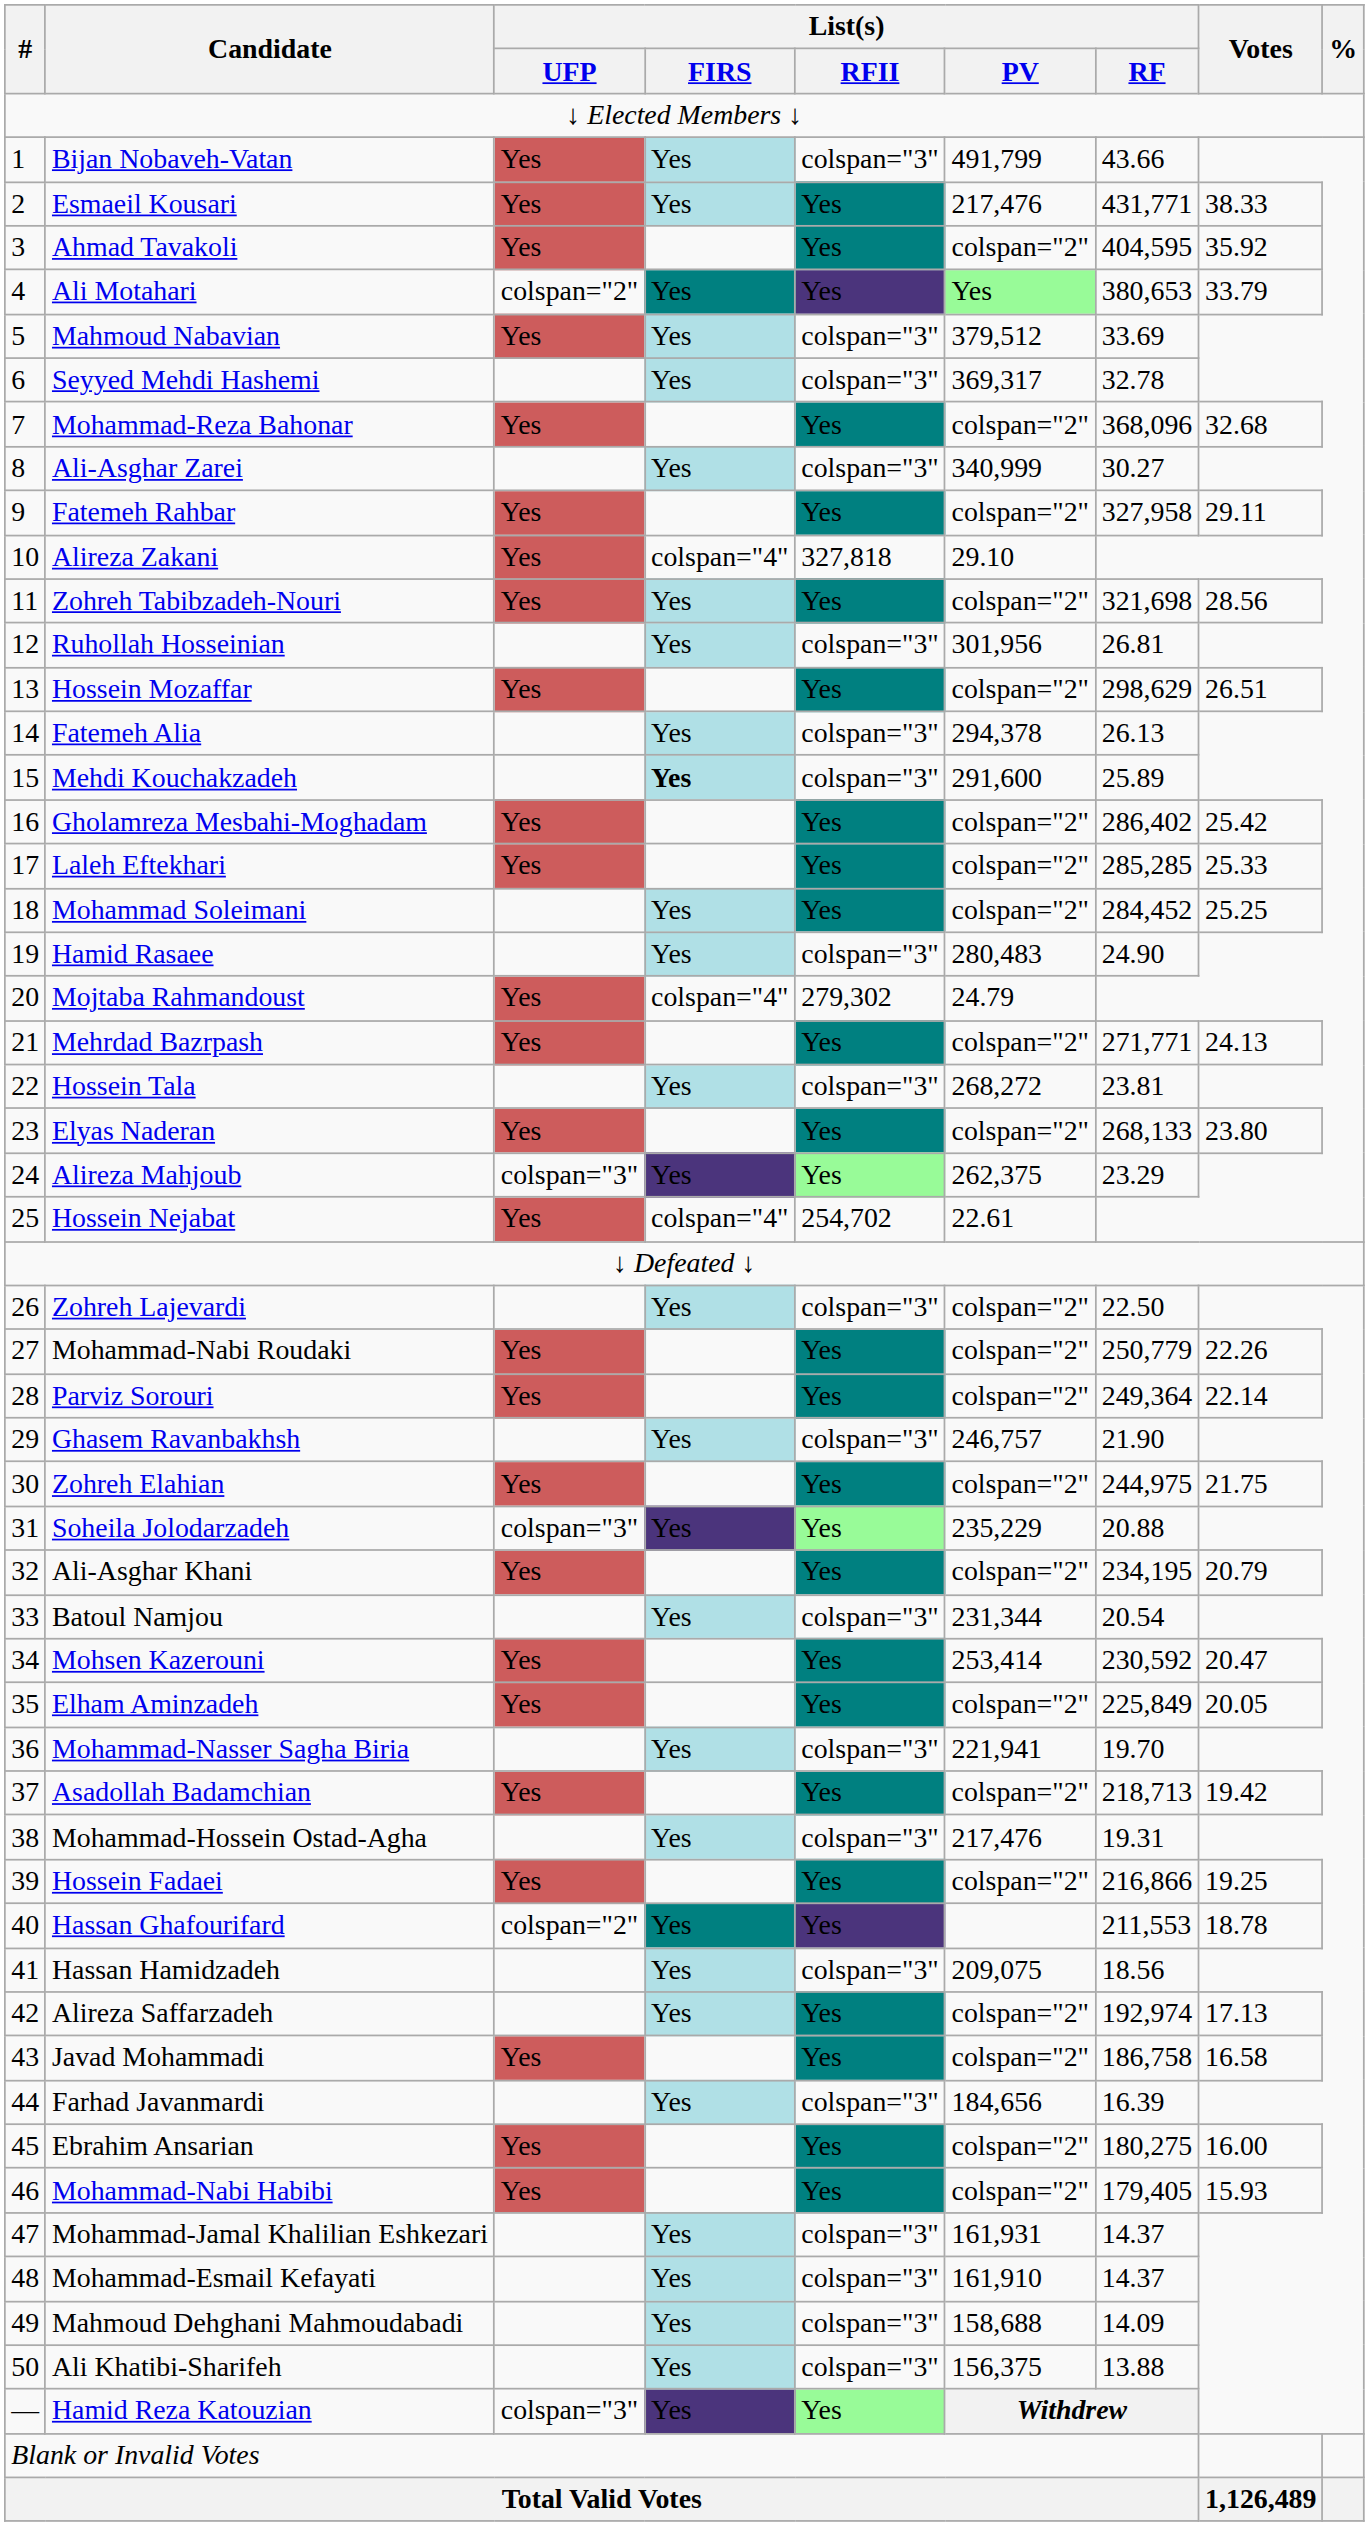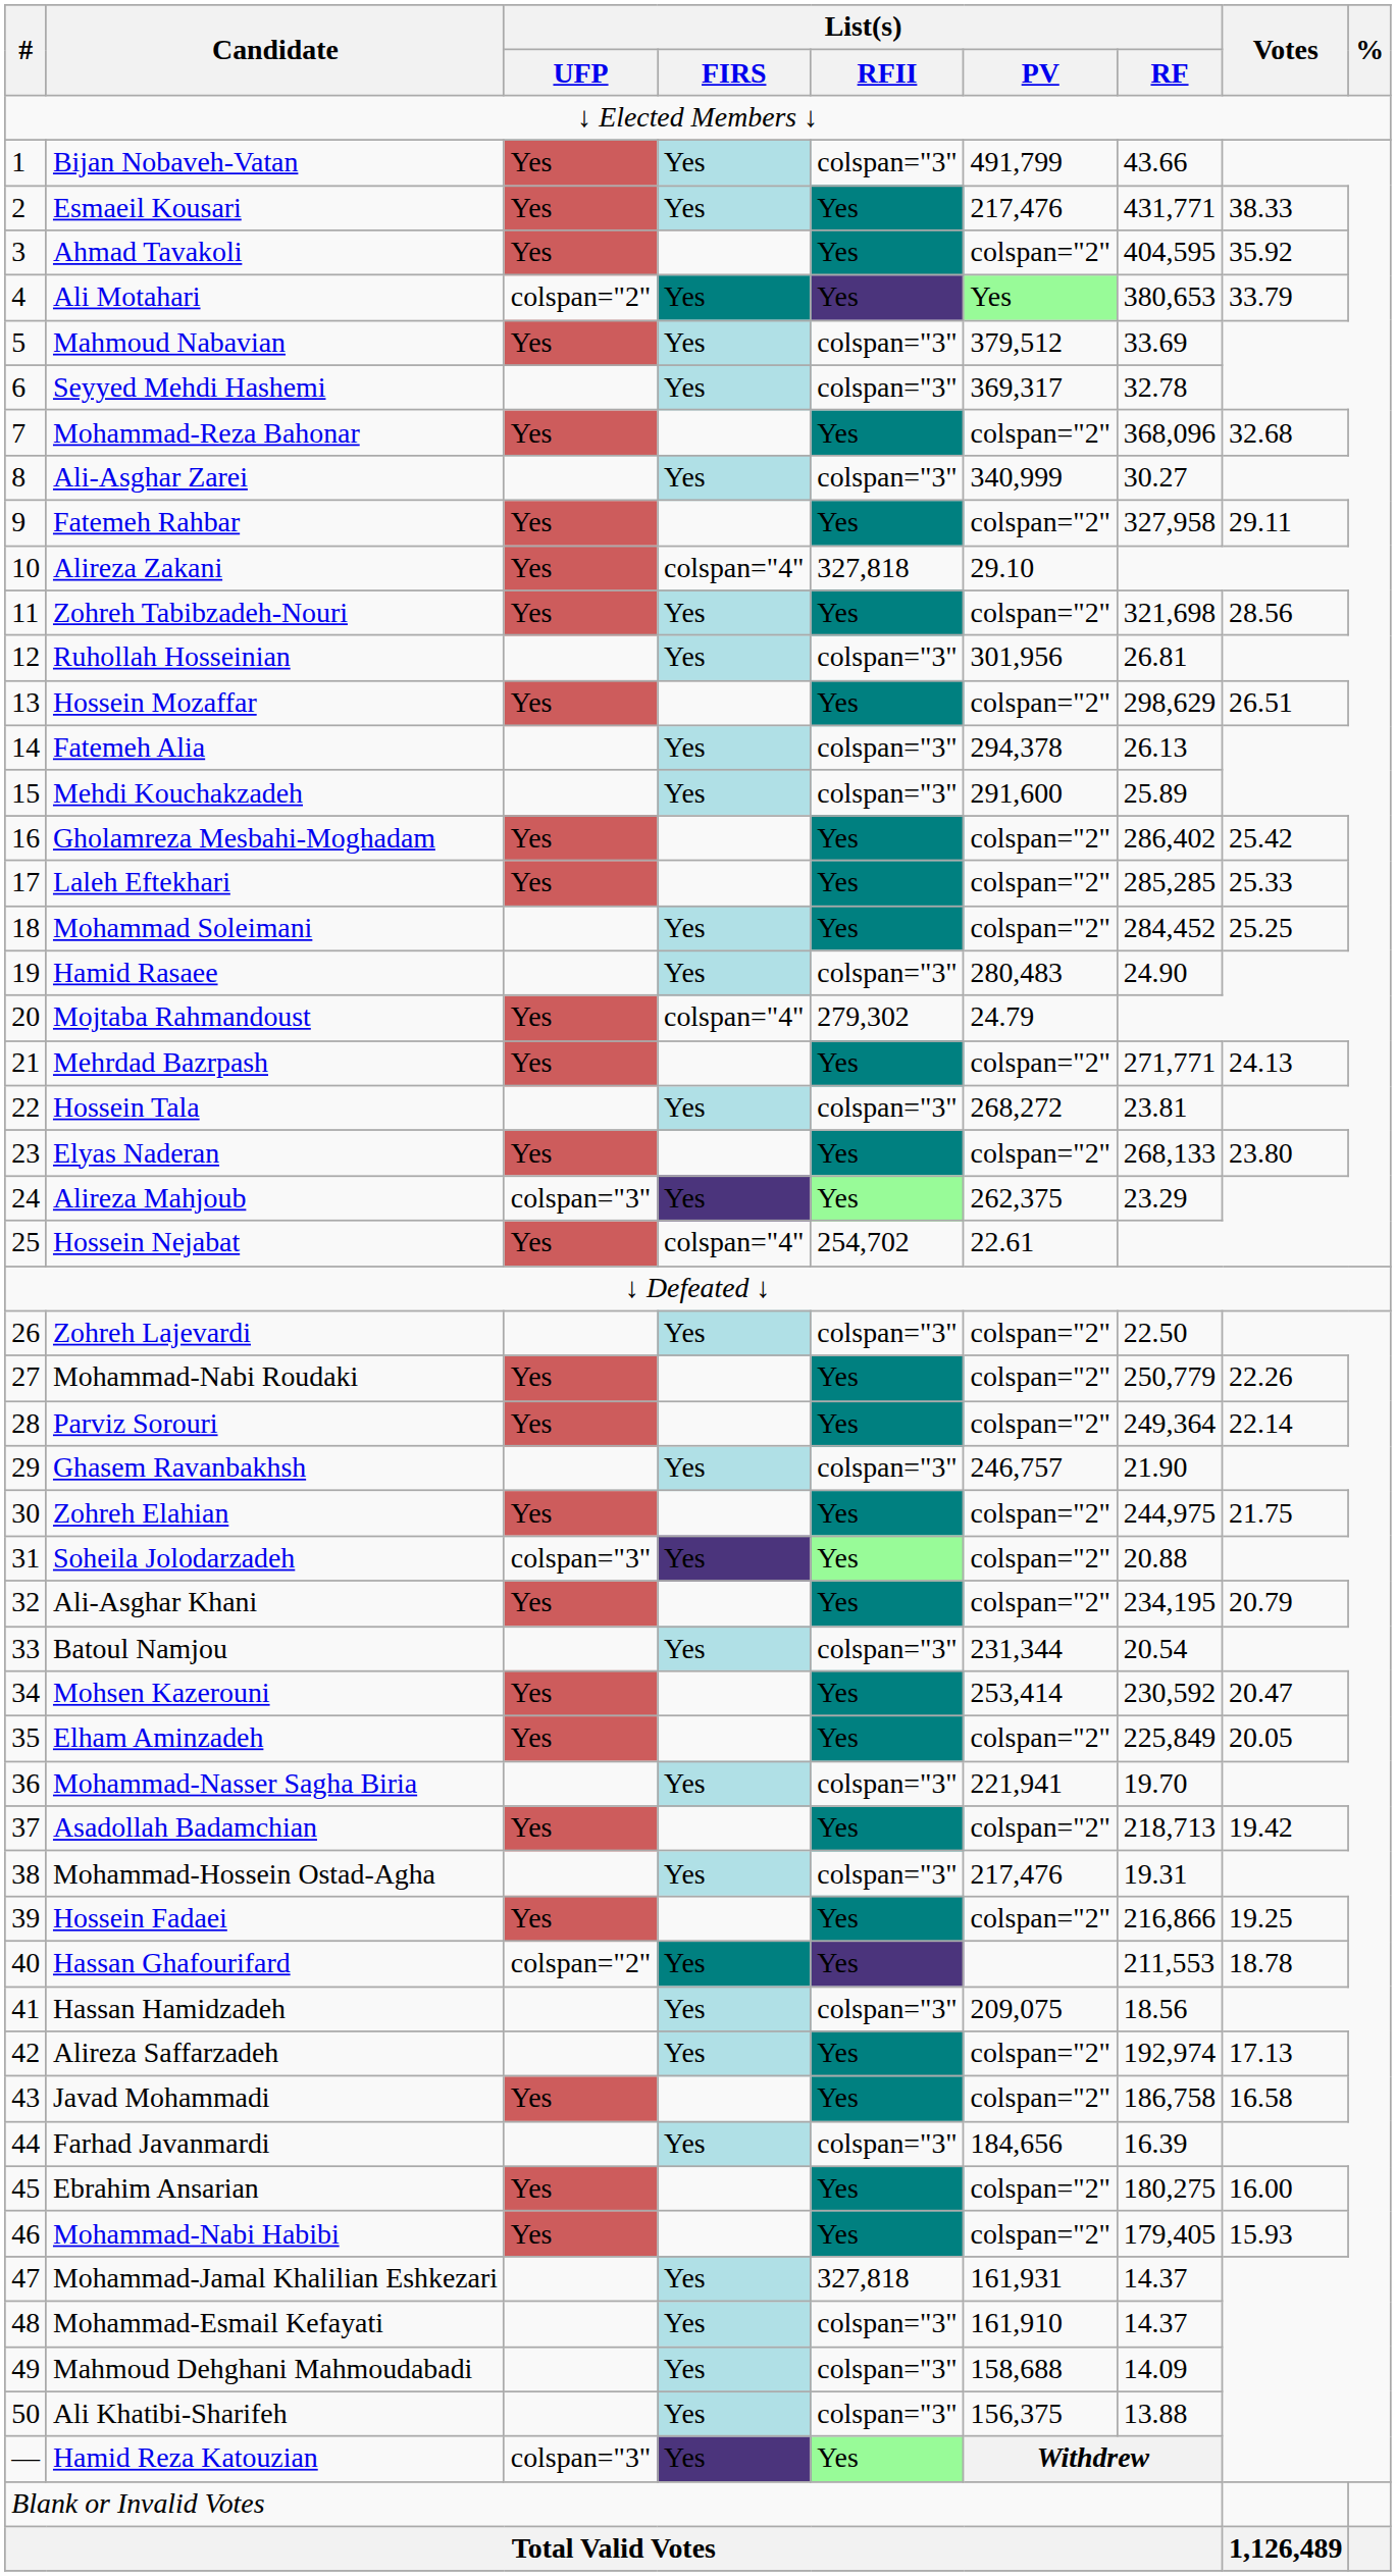Mehdi Kouchakzadeh | List(s) / FIRS: bold -> normal
Soheila Jolodarzadeh | List(s) / PV: 235,229 -> colspan="2"
Mohammad-Jamal Khalilian Eshkezari | List(s) / RFII: colspan="3" -> 327,818
